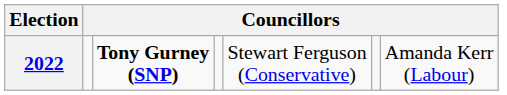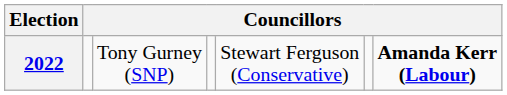2022 | column 3: bold -> normal
2022 | column 7: normal -> bold
